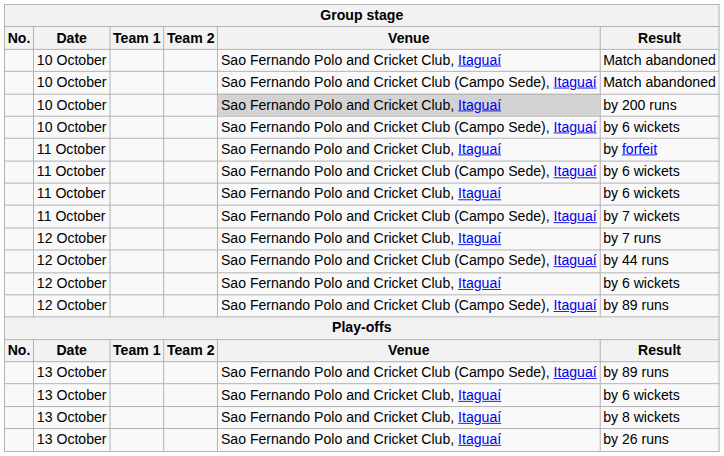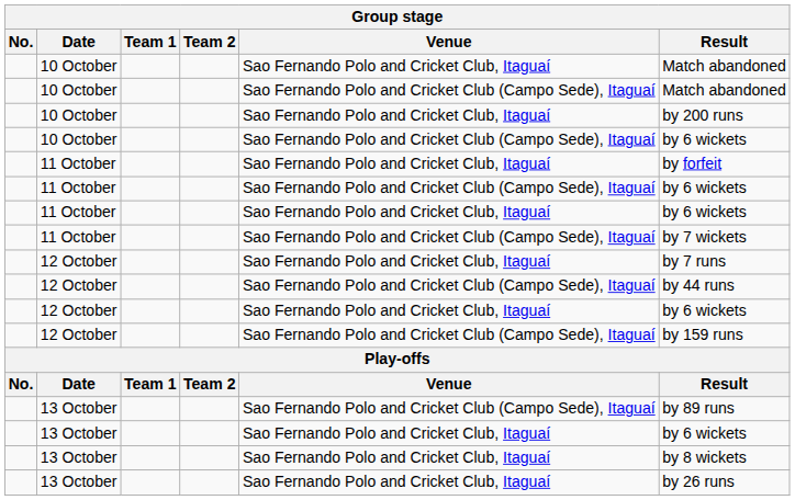row 5 | Venue: lightgrey background -> no background
row 14 | Result: by 89 runs -> by 159 runs
